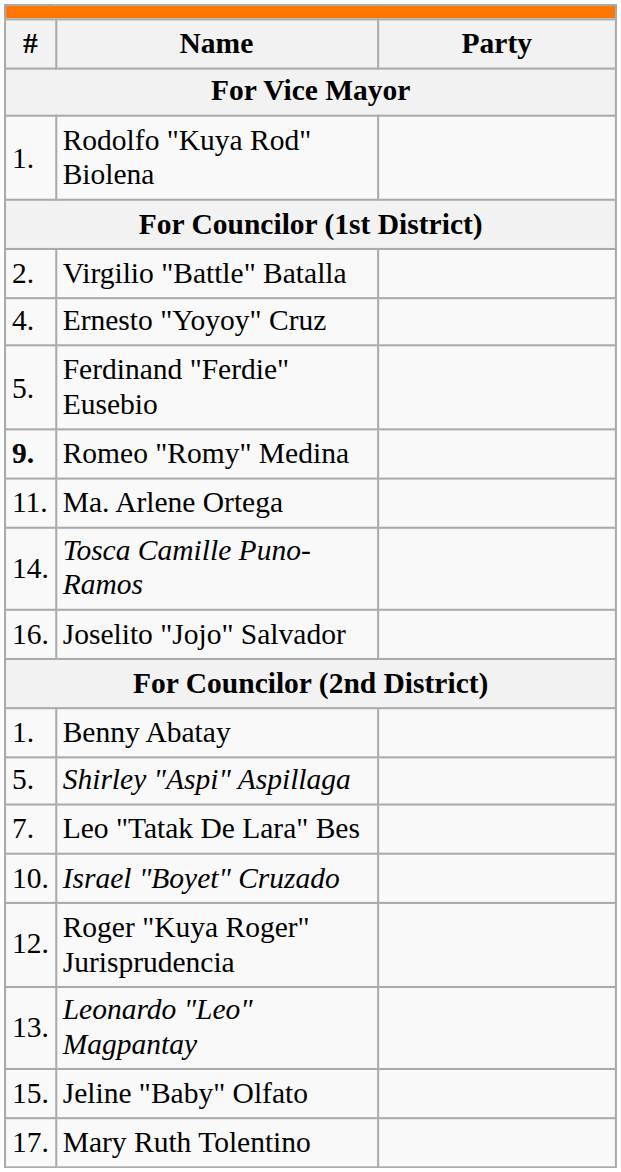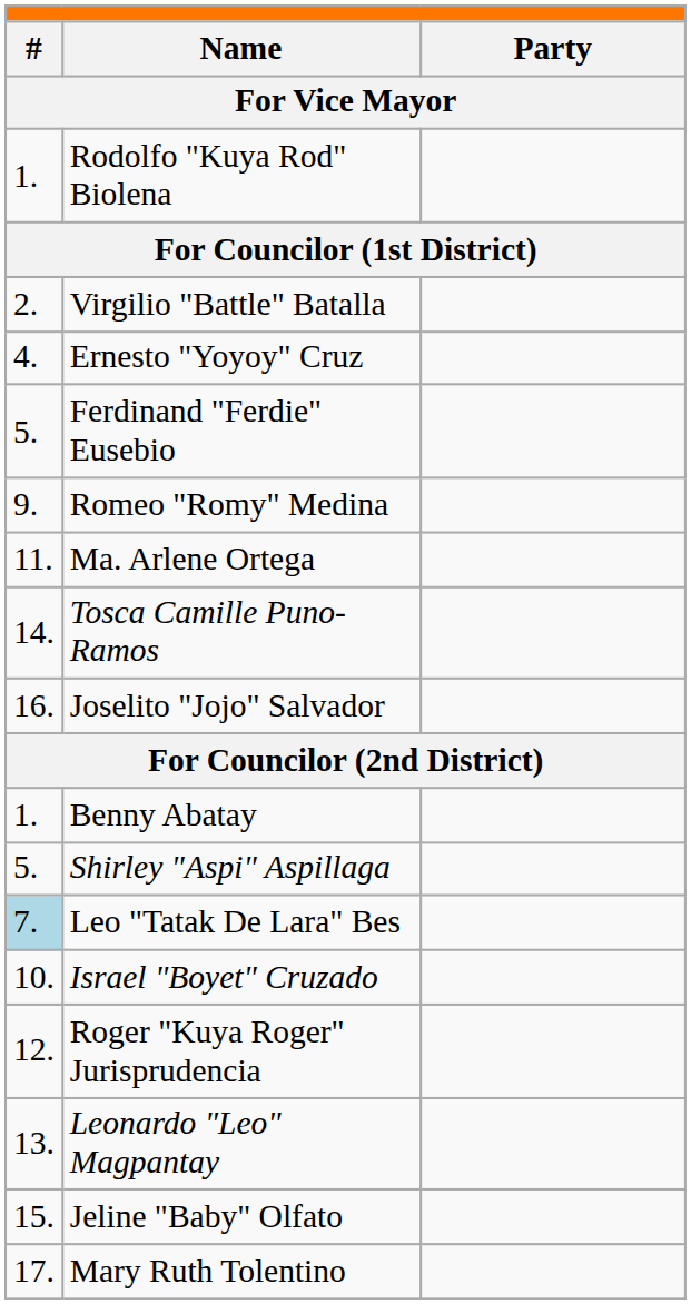Romeo "Romy" Medina | column 1: bold -> normal
Leo "Tatak De Lara" Bes | column 1: no background -> lightblue background
